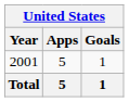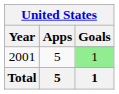2001 | Goals: no background -> lightgreen background
